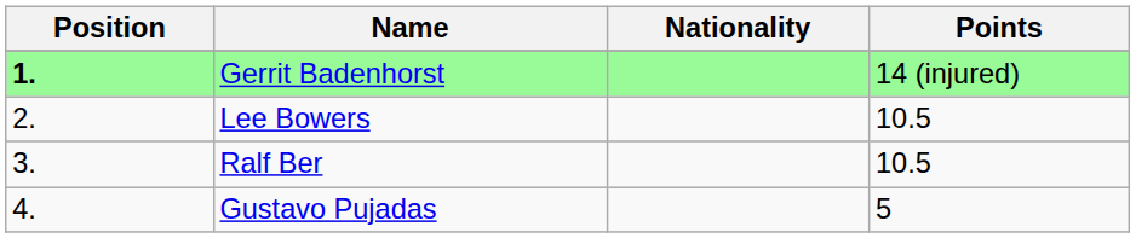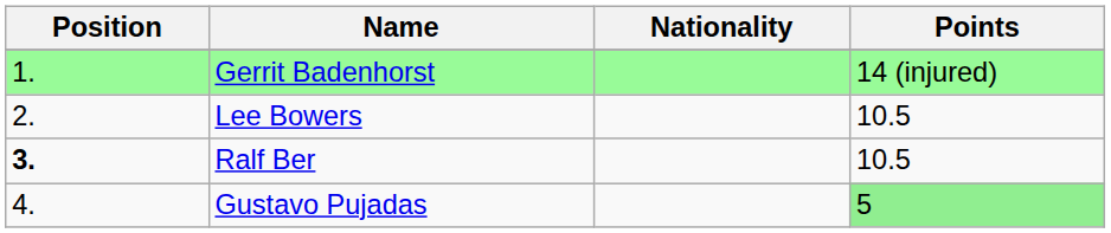Gerrit Badenhorst | Position: bold -> normal
Ralf Ber | Position: normal -> bold
Gustavo Pujadas | Points: no background -> lightgreen background
